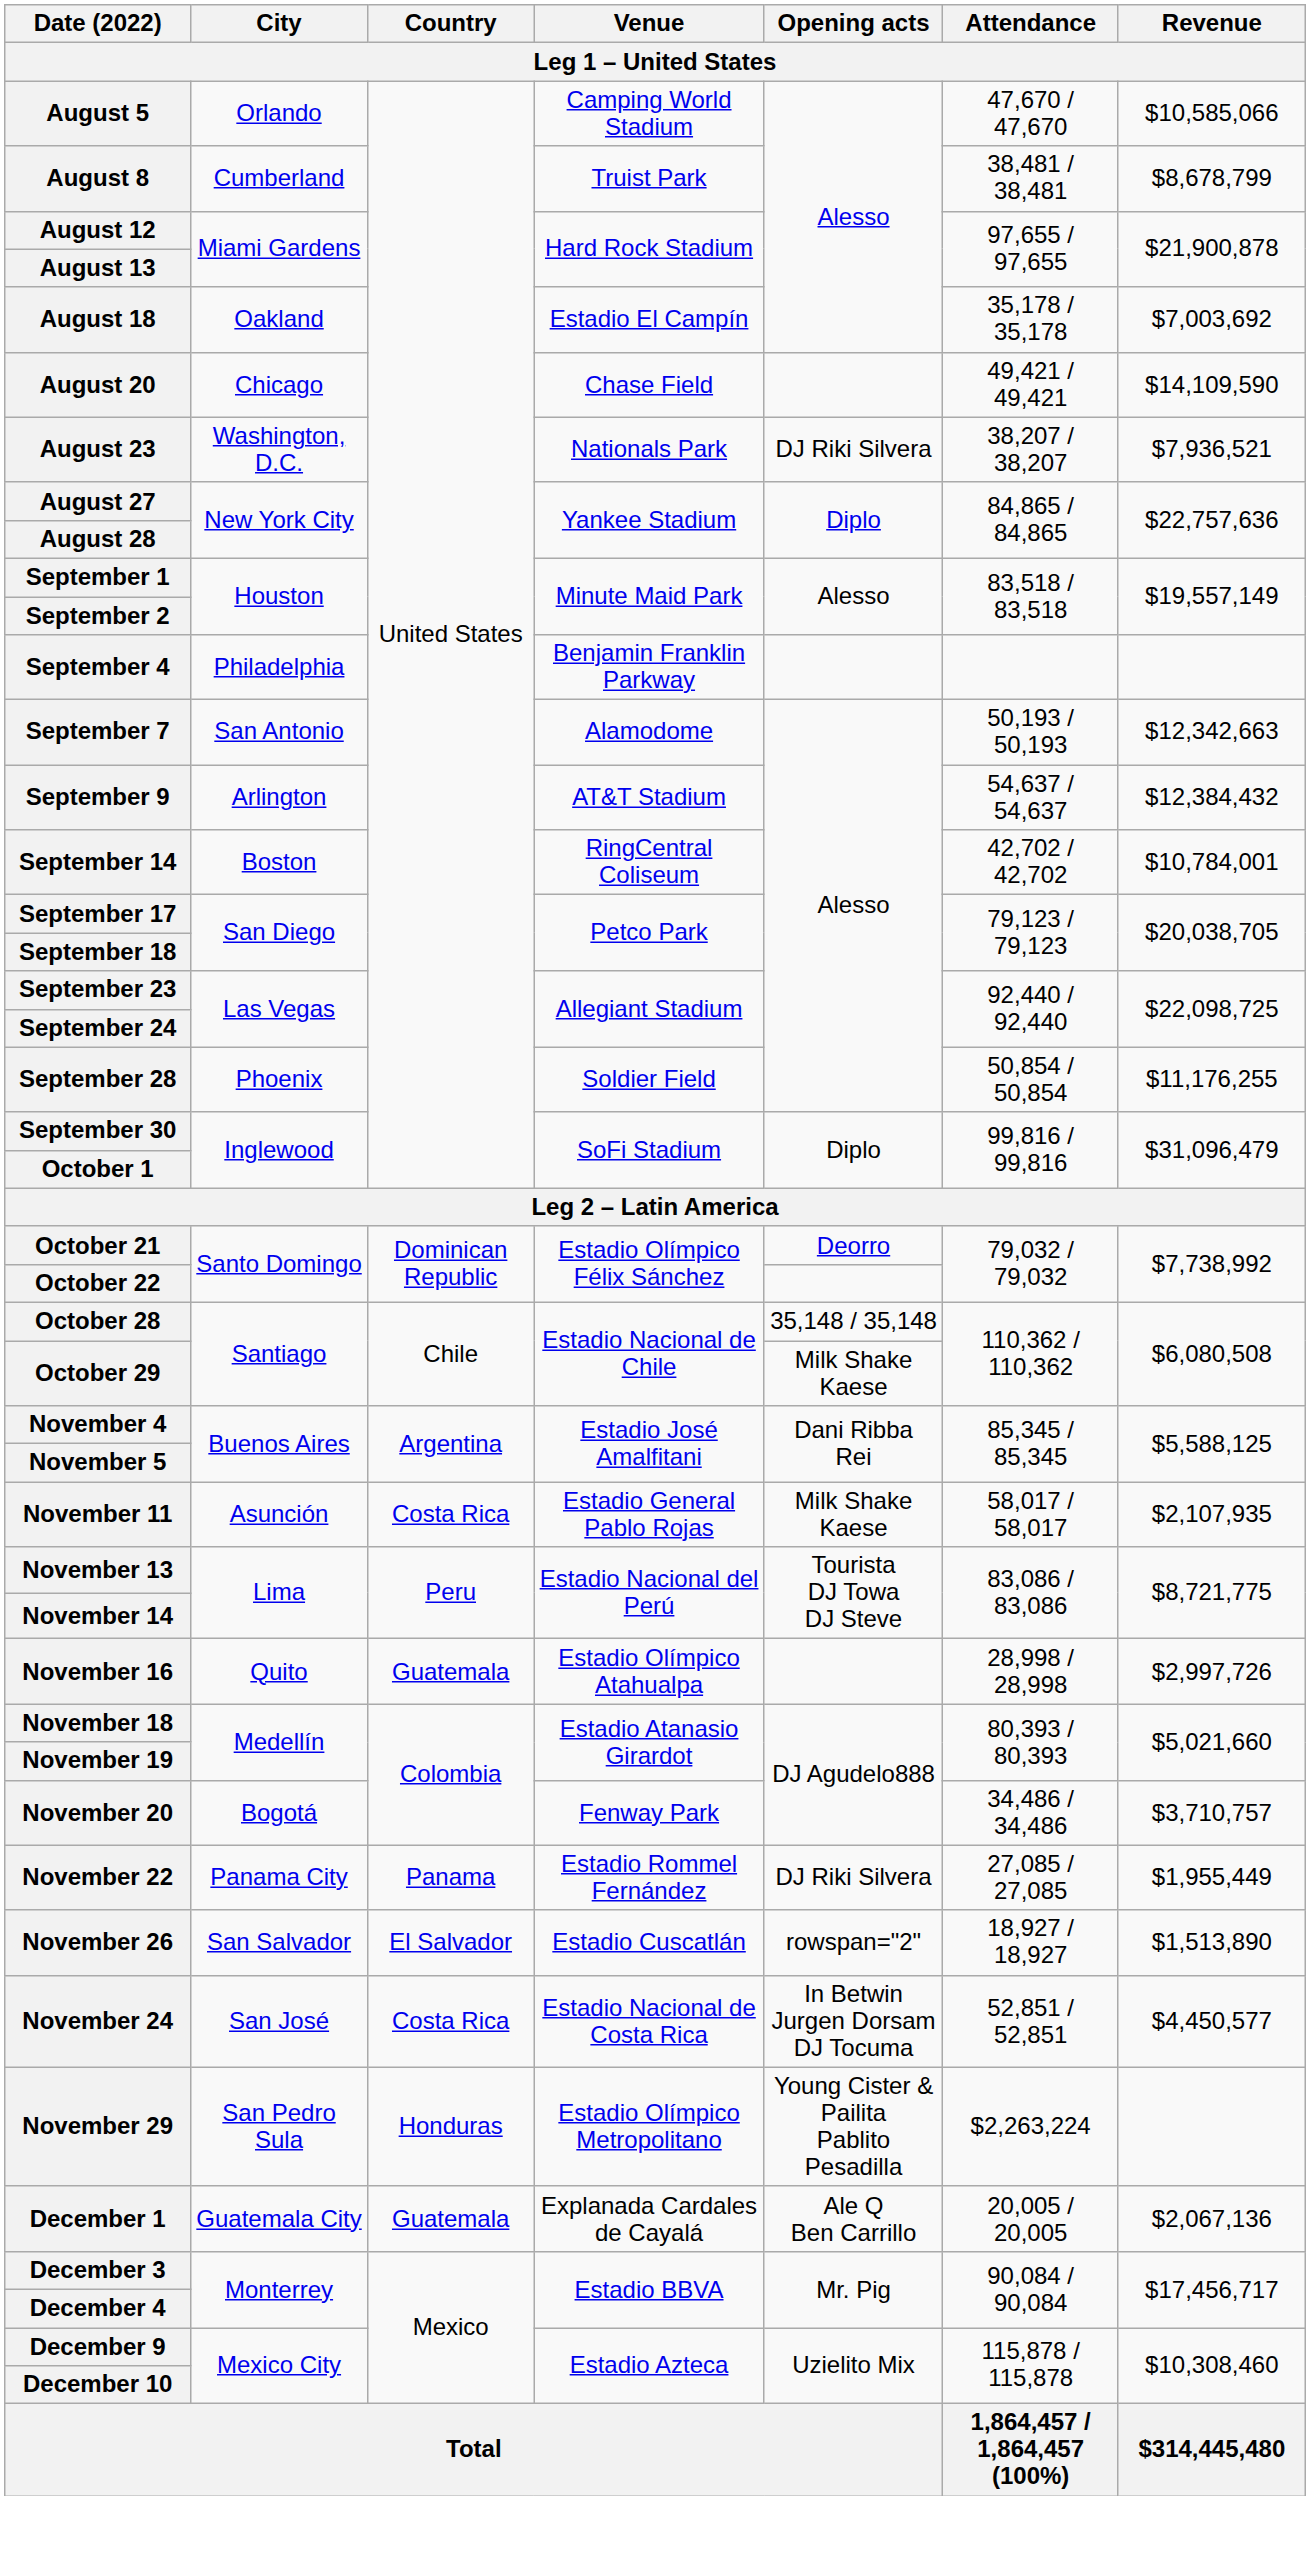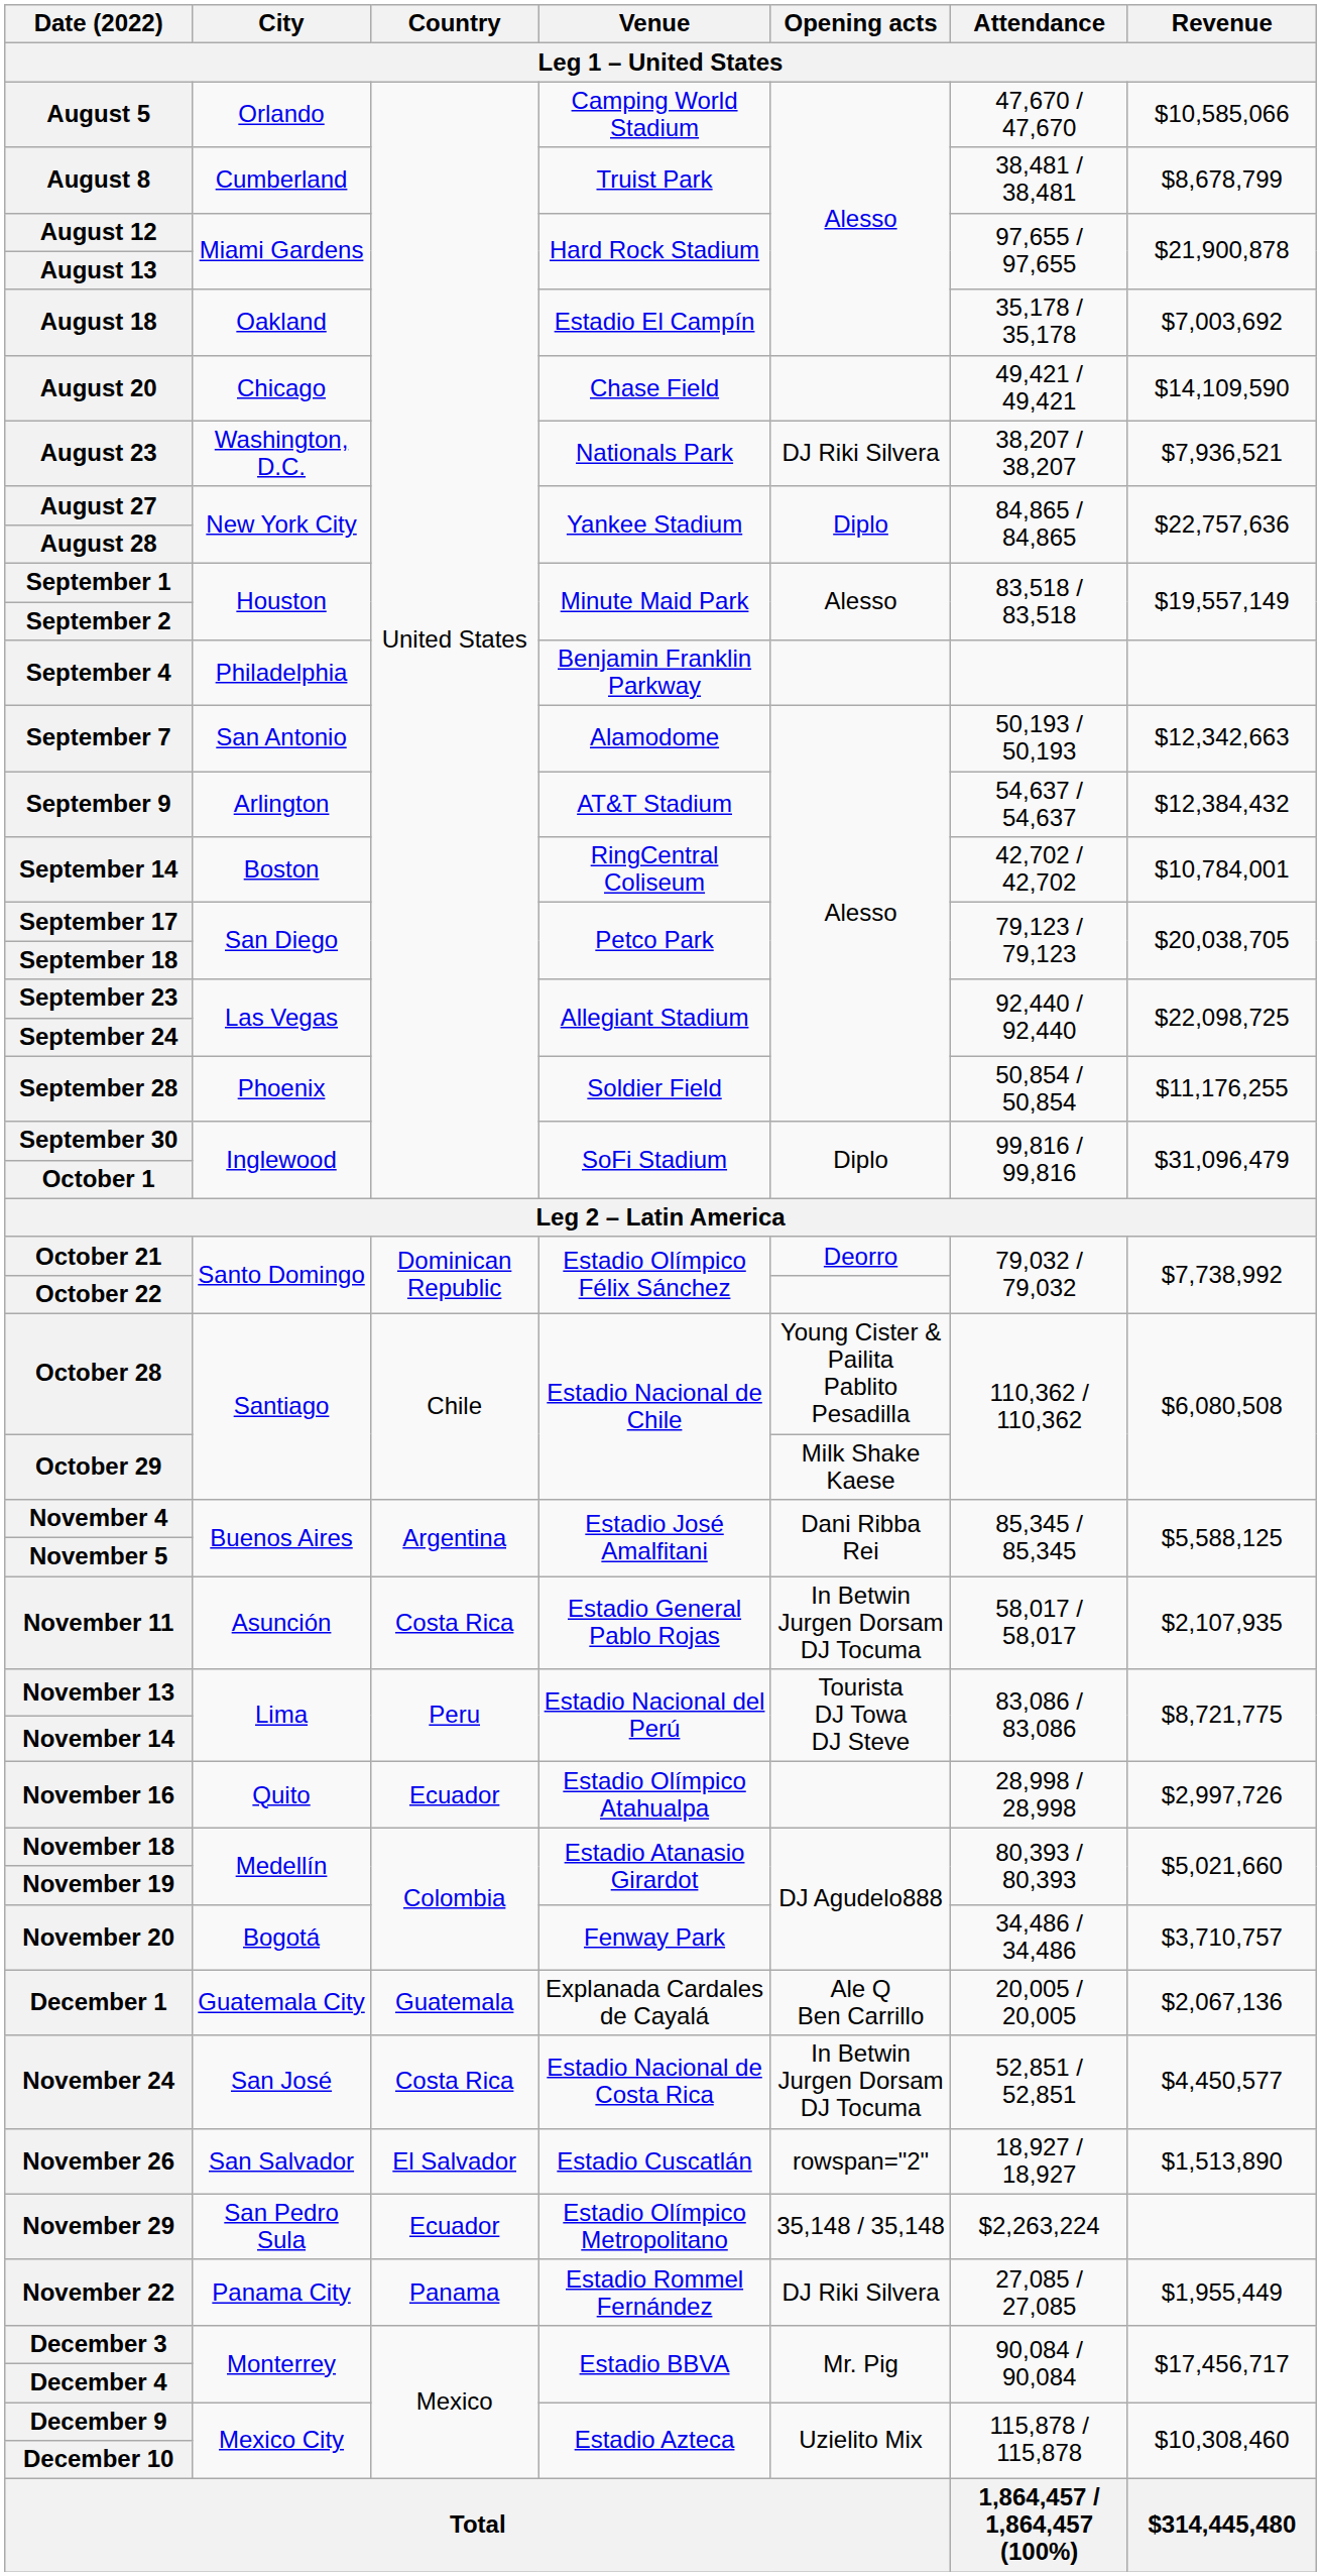October 28 | Opening acts: 35,148 / 35,148 -> Young Cister & Pailita Pablito Pesadilla
November 11 | Opening acts: Milk Shake Kaese -> In Betwin Jurgen Dorsam DJ Tocuma
November 16 | Country: Guatemala -> Ecuador
rows swapped: November 22 <-> December 1
rows swapped: November 24 <-> November 26
November 29 | Country: Honduras -> Ecuador
November 29 | Opening acts: Young Cister & Pailita Pablito Pesadilla -> 35,148 / 35,148
